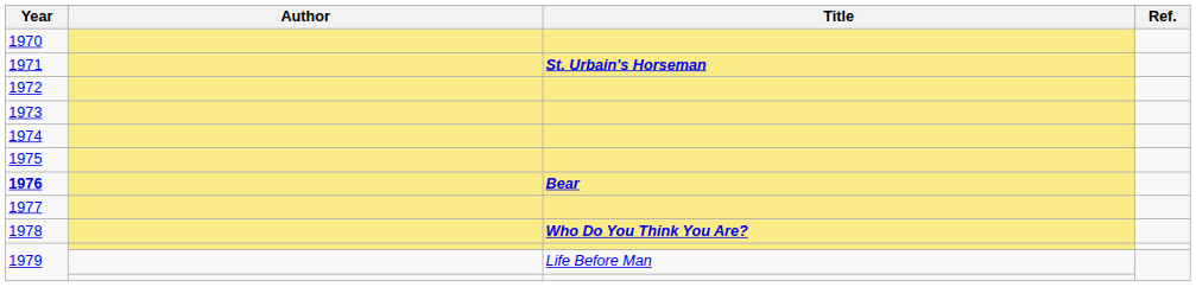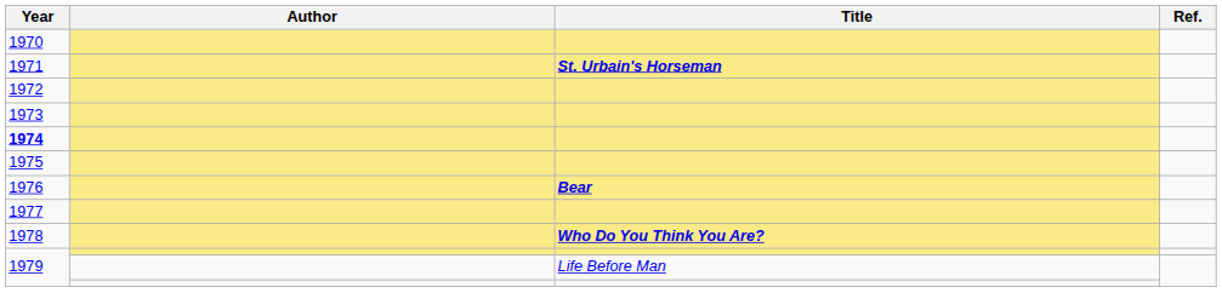1974 | Year: normal -> bold
1976 | Year: bold -> normal
